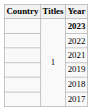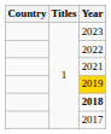2023 | Year: bold -> normal
2019 | Year: no background -> gold background
2018 | Year: normal -> bold
